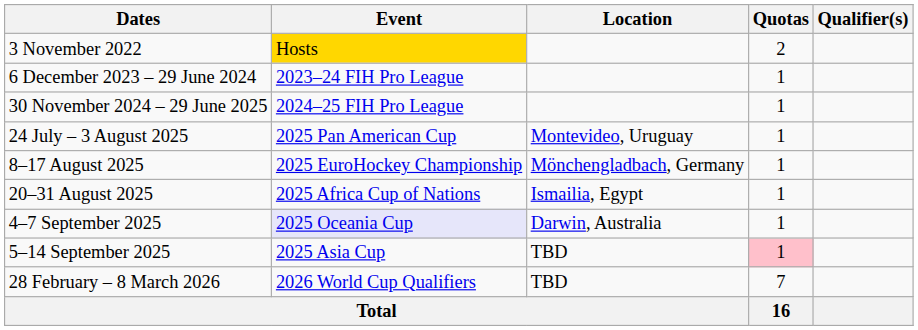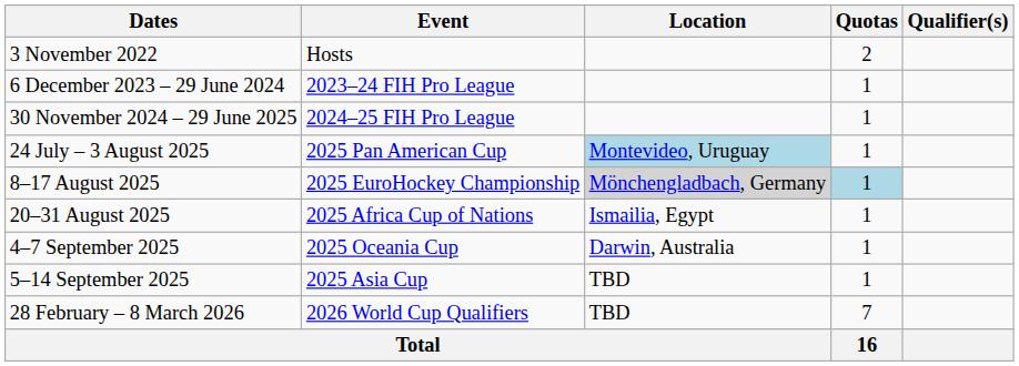3 November 2022 | Event: gold background -> no background
24 July – 3 August 2025 | Location: no background -> lightblue background
8–17 August 2025 | Location: no background -> lightgrey background
8–17 August 2025 | Quotas: no background -> lightblue background
4–7 September 2025 | Event: lavender background -> no background
5–14 September 2025 | Quotas: pink background -> no background
